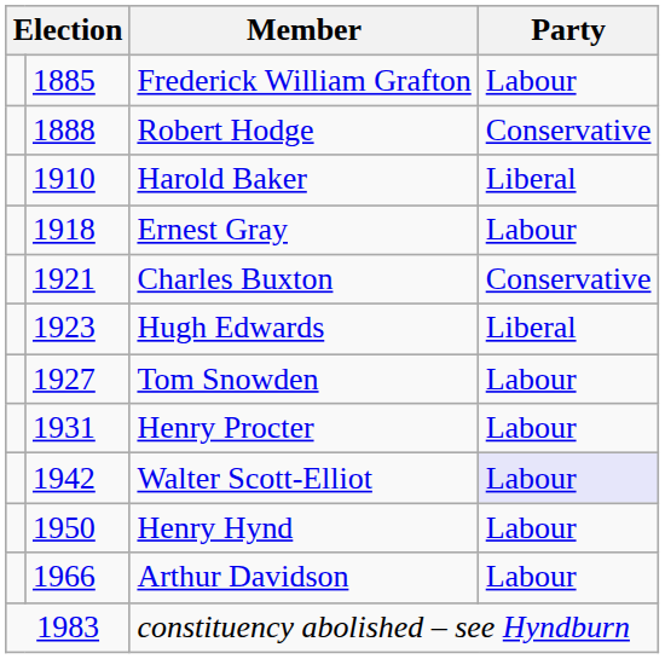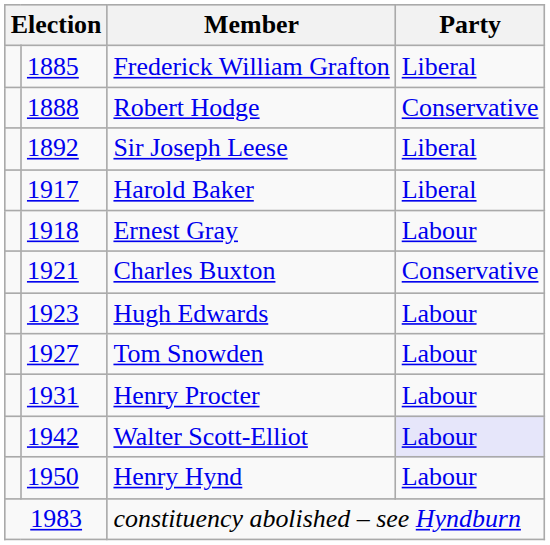Frederick William Grafton | Party: Labour -> Liberal
+ row: 1892 | Sir Joseph Leese | Liberal
Harold Baker | column 2: 1910 -> 1917
Hugh Edwards | Party: Liberal -> Labour
- row: 1966 | Arthur Davidson | Labour
